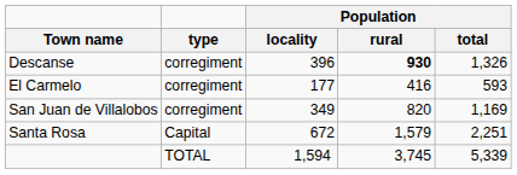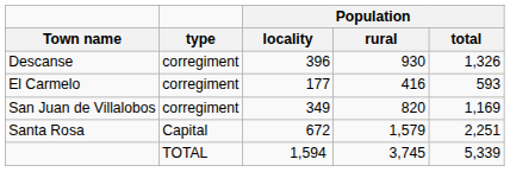Descanse | Population / rural: bold -> normal
